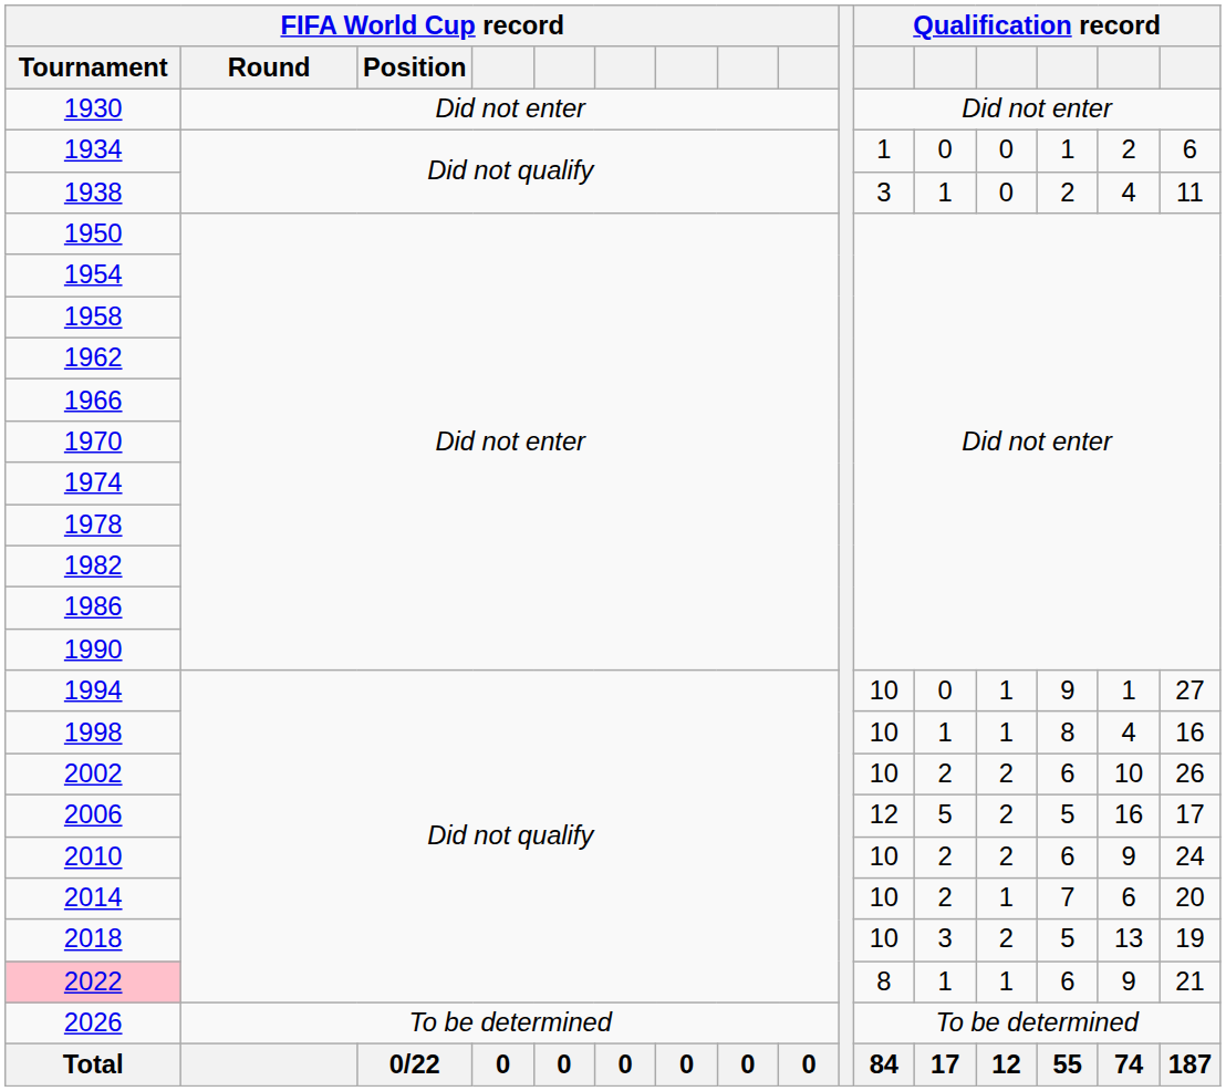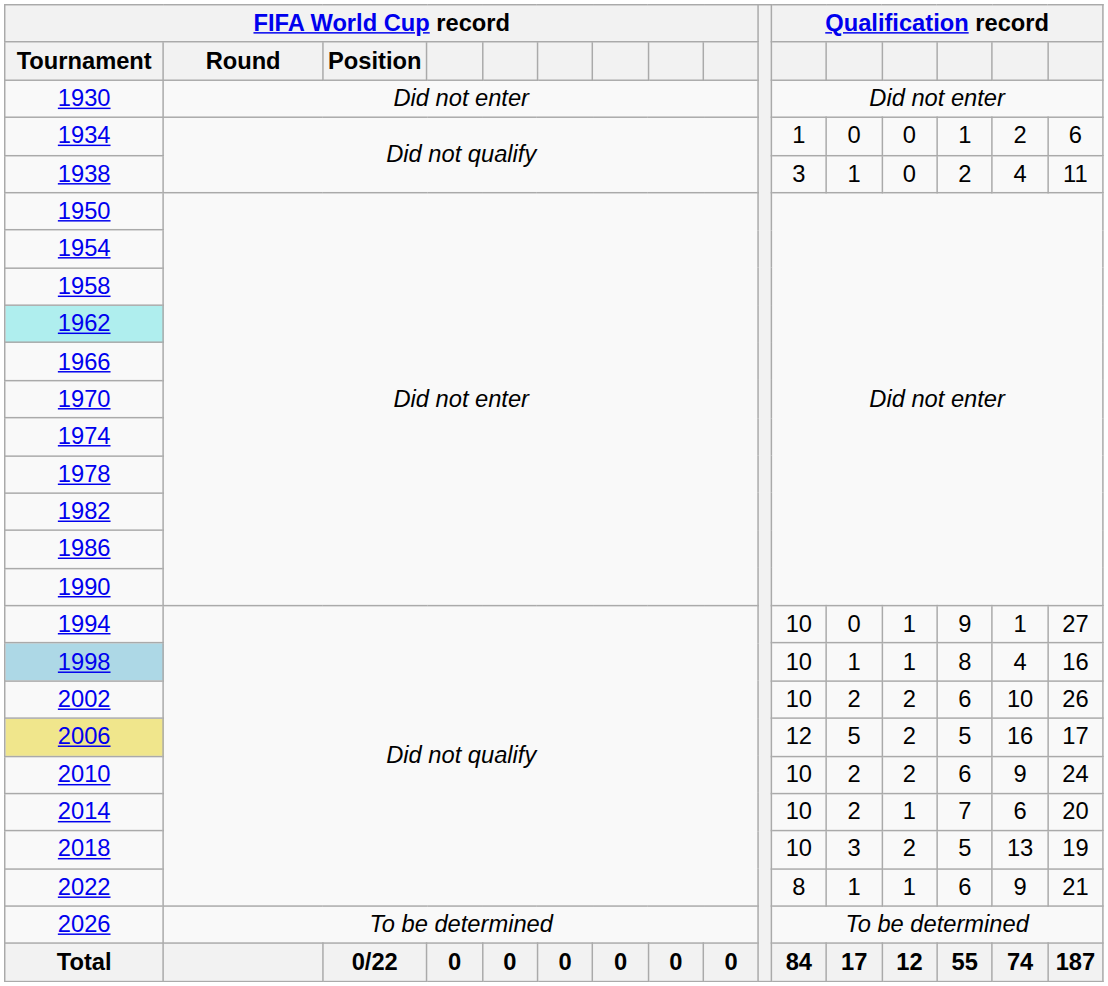1962 | FIFA World Cup record / Tournament: no background -> paleturquoise background
1998 | FIFA World Cup record / Tournament: no background -> lightblue background
2006 | FIFA World Cup record / Tournament: no background -> khaki background
2022 | FIFA World Cup record / Tournament: pink background -> no background
